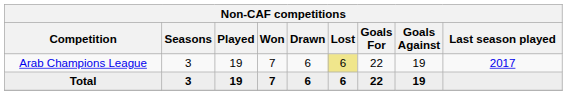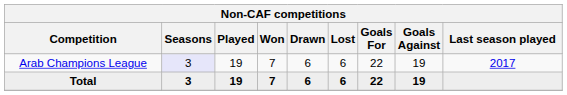Arab Champions League | Seasons: no background -> lavender background
Arab Champions League | Lost: khaki background -> no background
